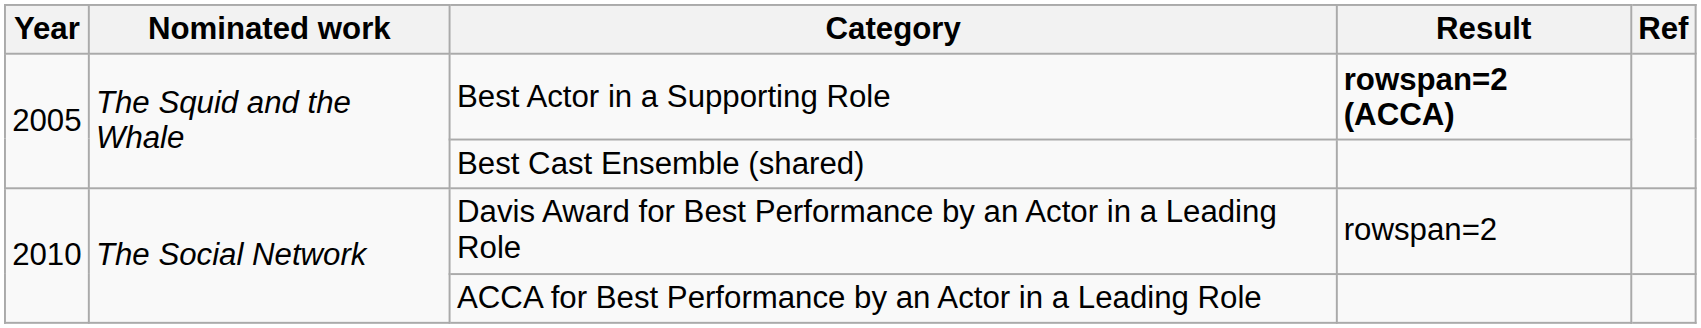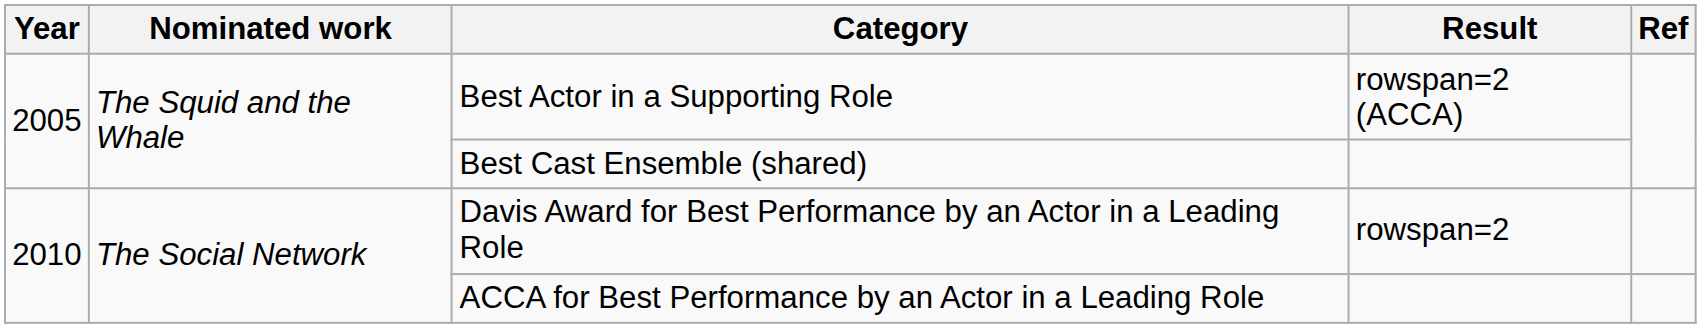Best Actor in a Supporting Role | Result: bold -> normal
